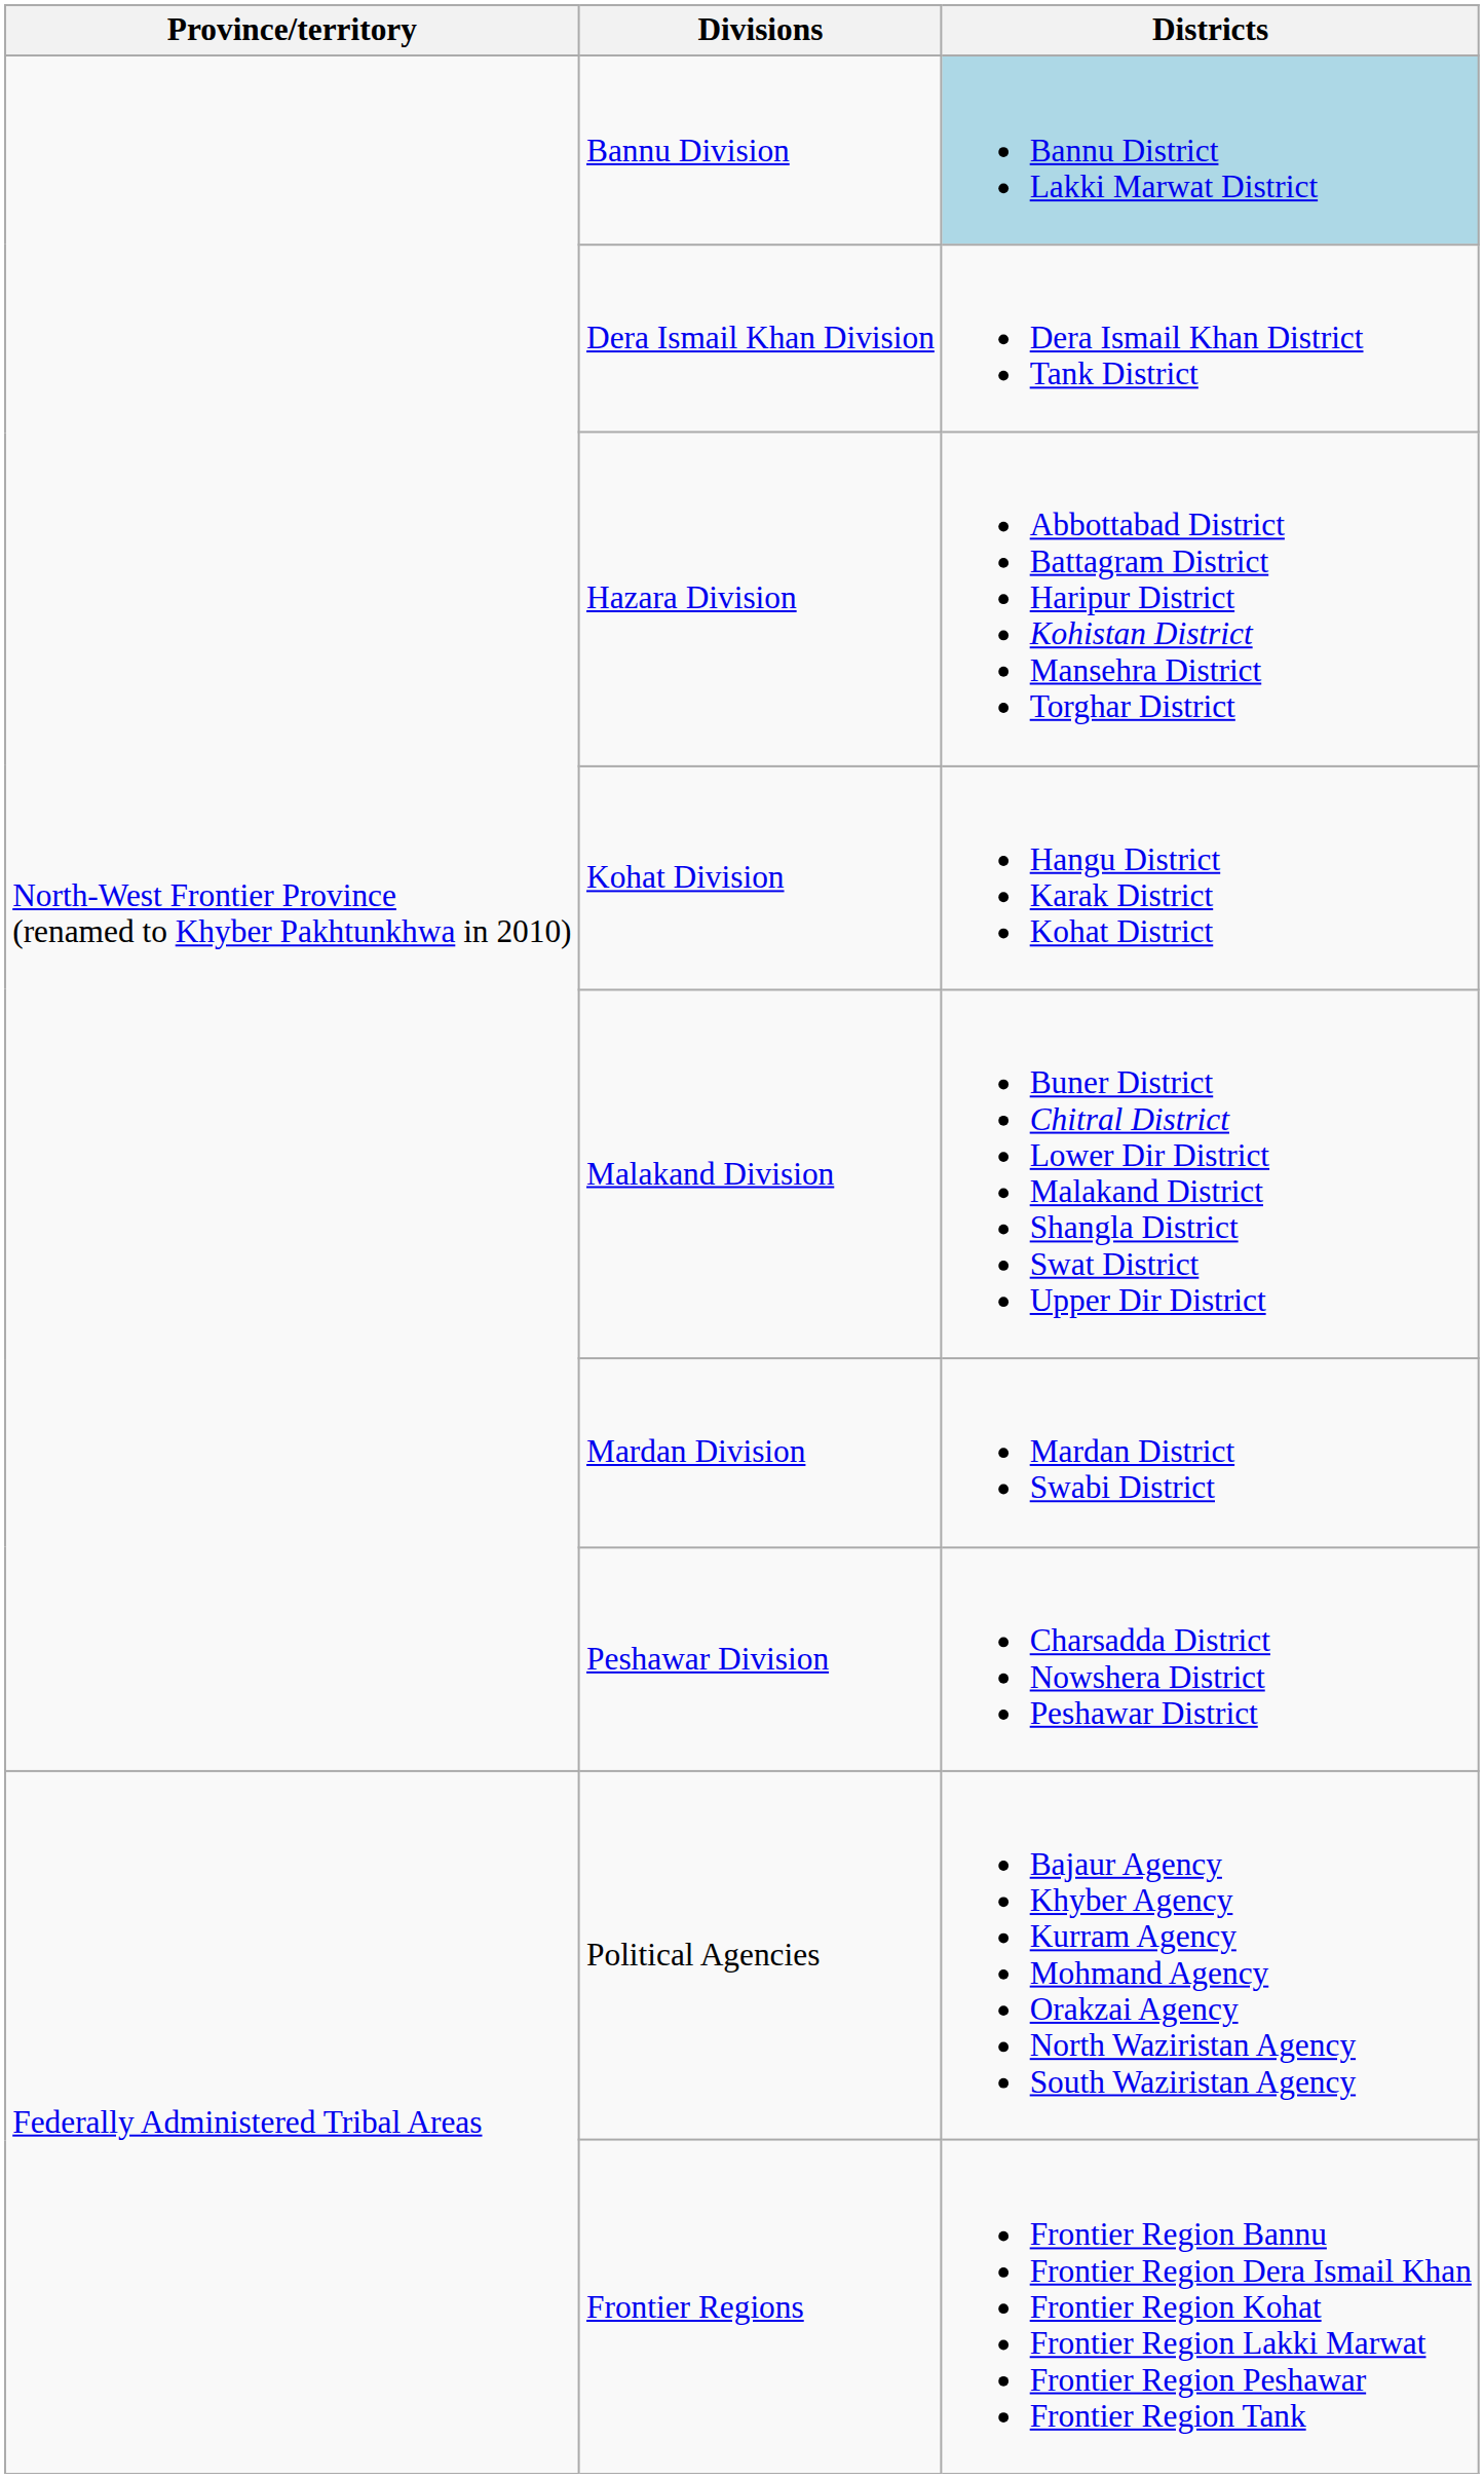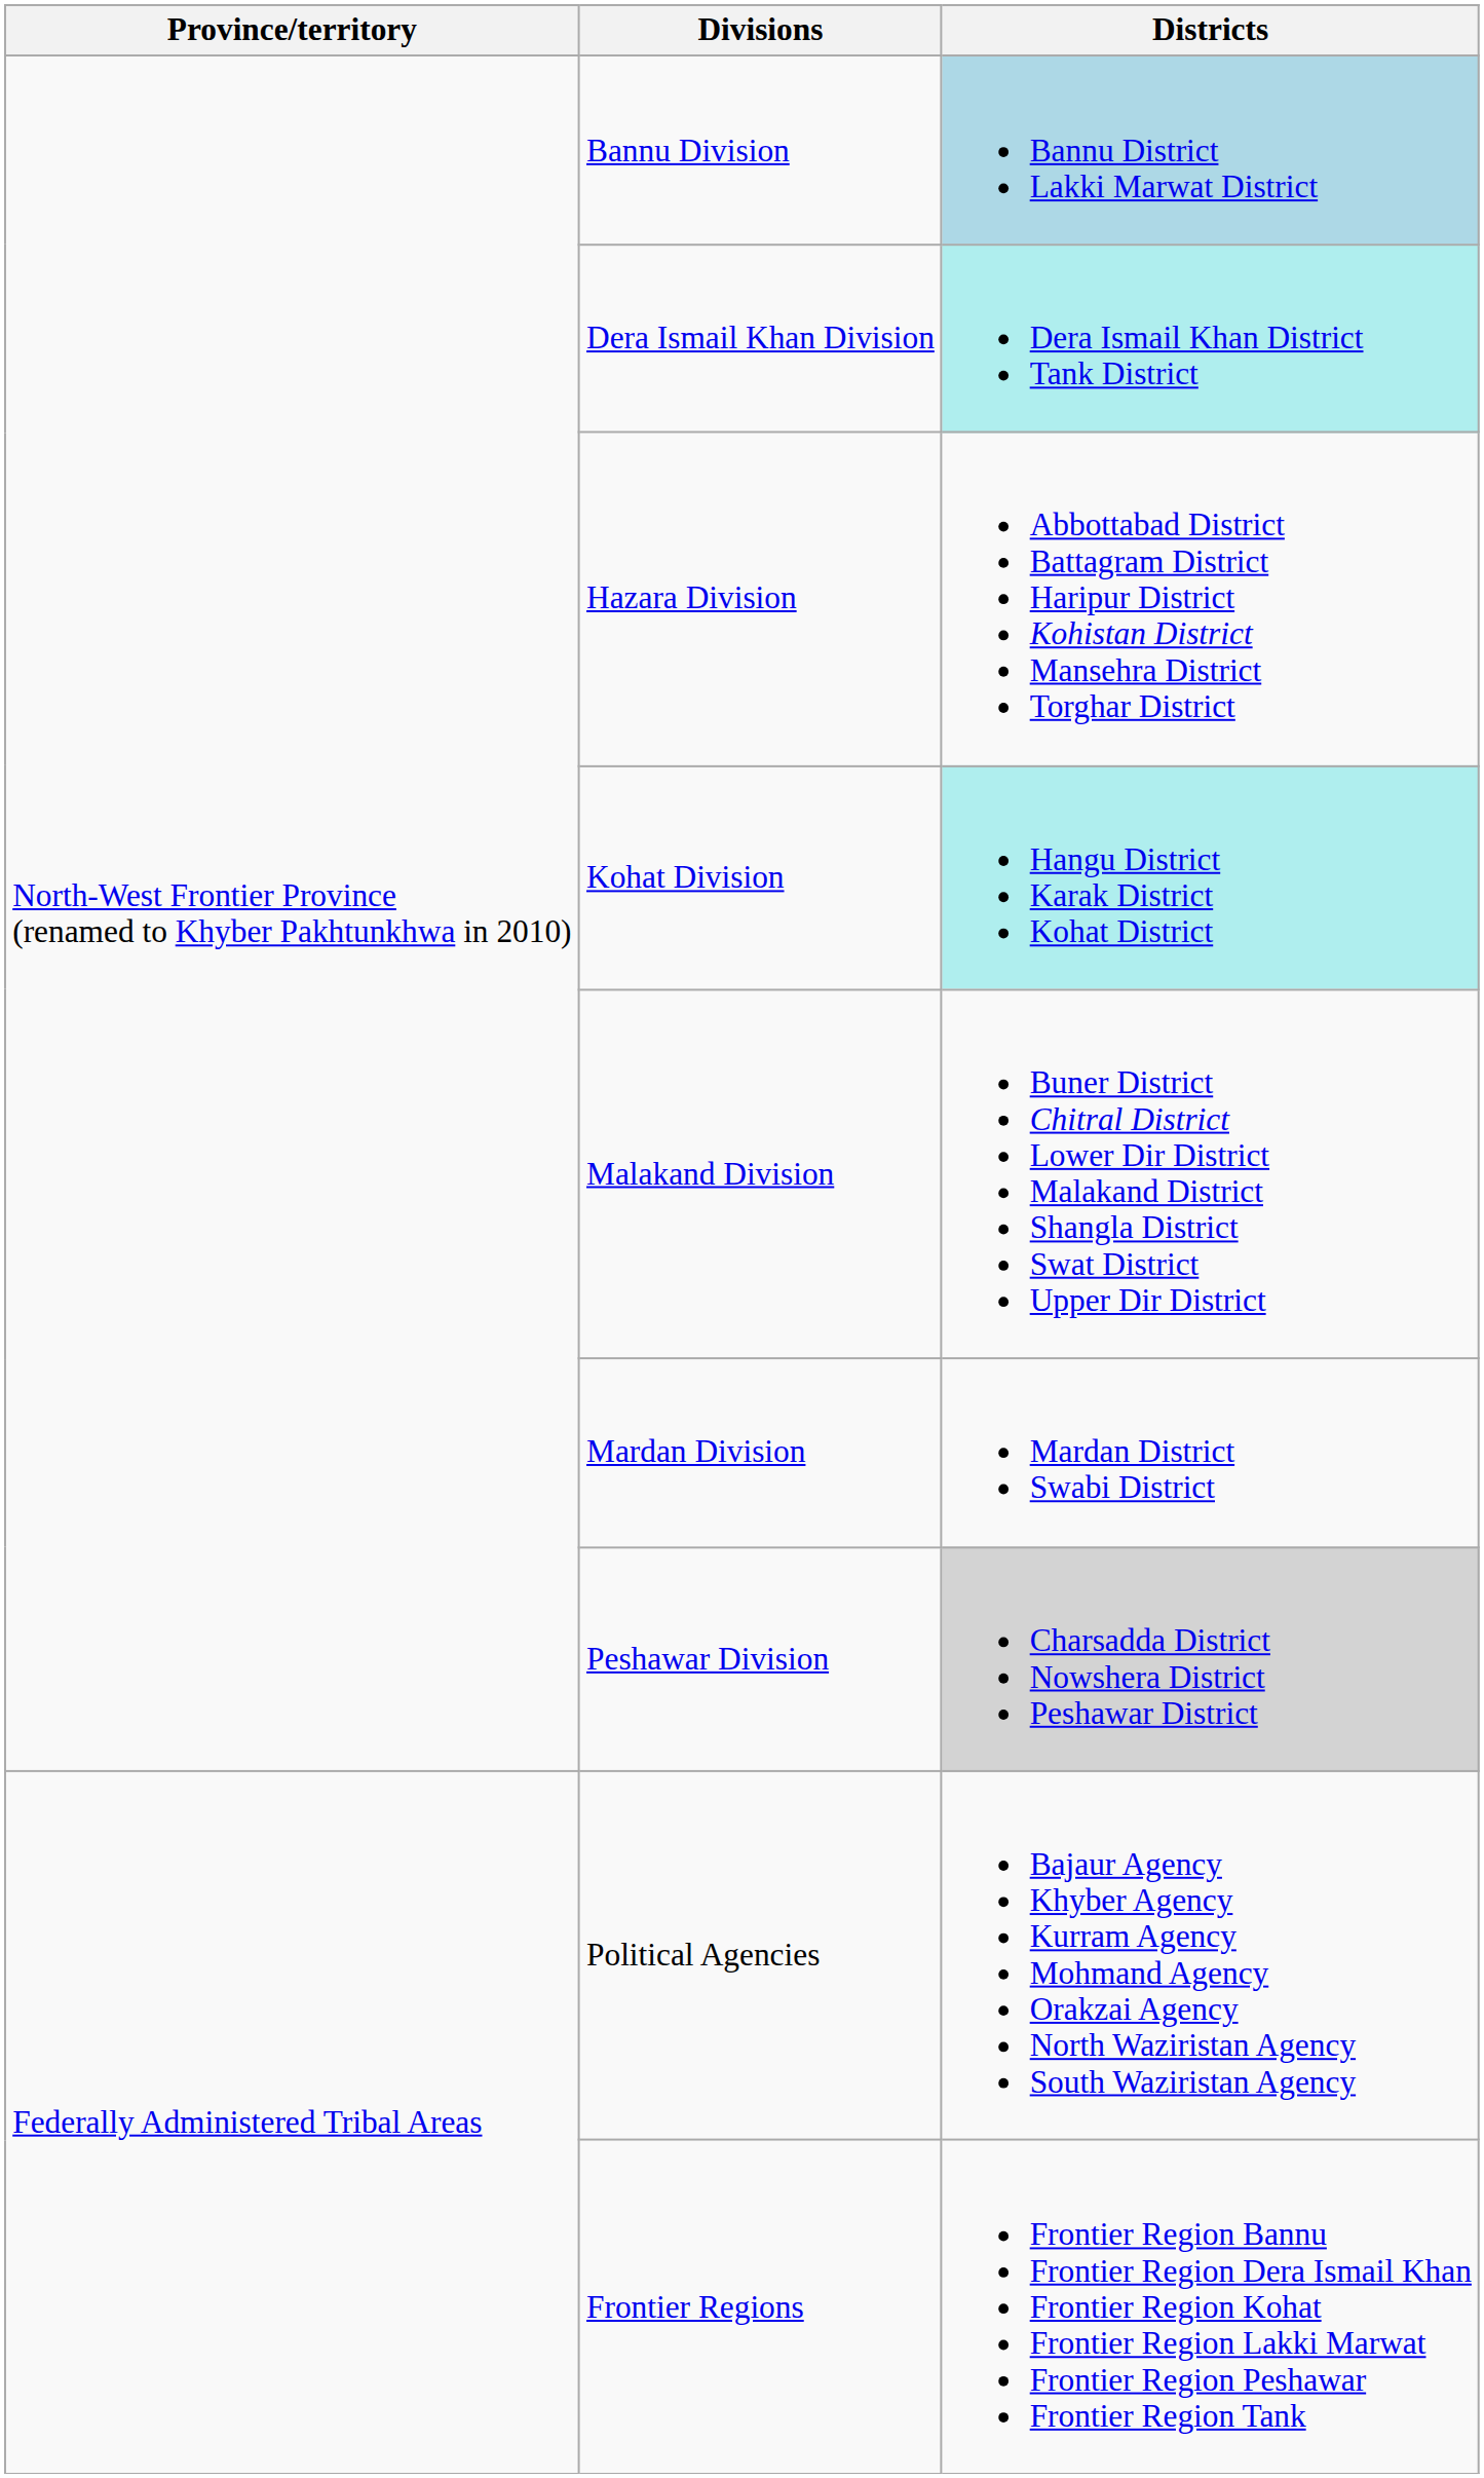Dera Ismail Khan Division | Districts: no background -> paleturquoise background
Kohat Division | Districts: no background -> paleturquoise background
Peshawar Division | Districts: no background -> lightgrey background
